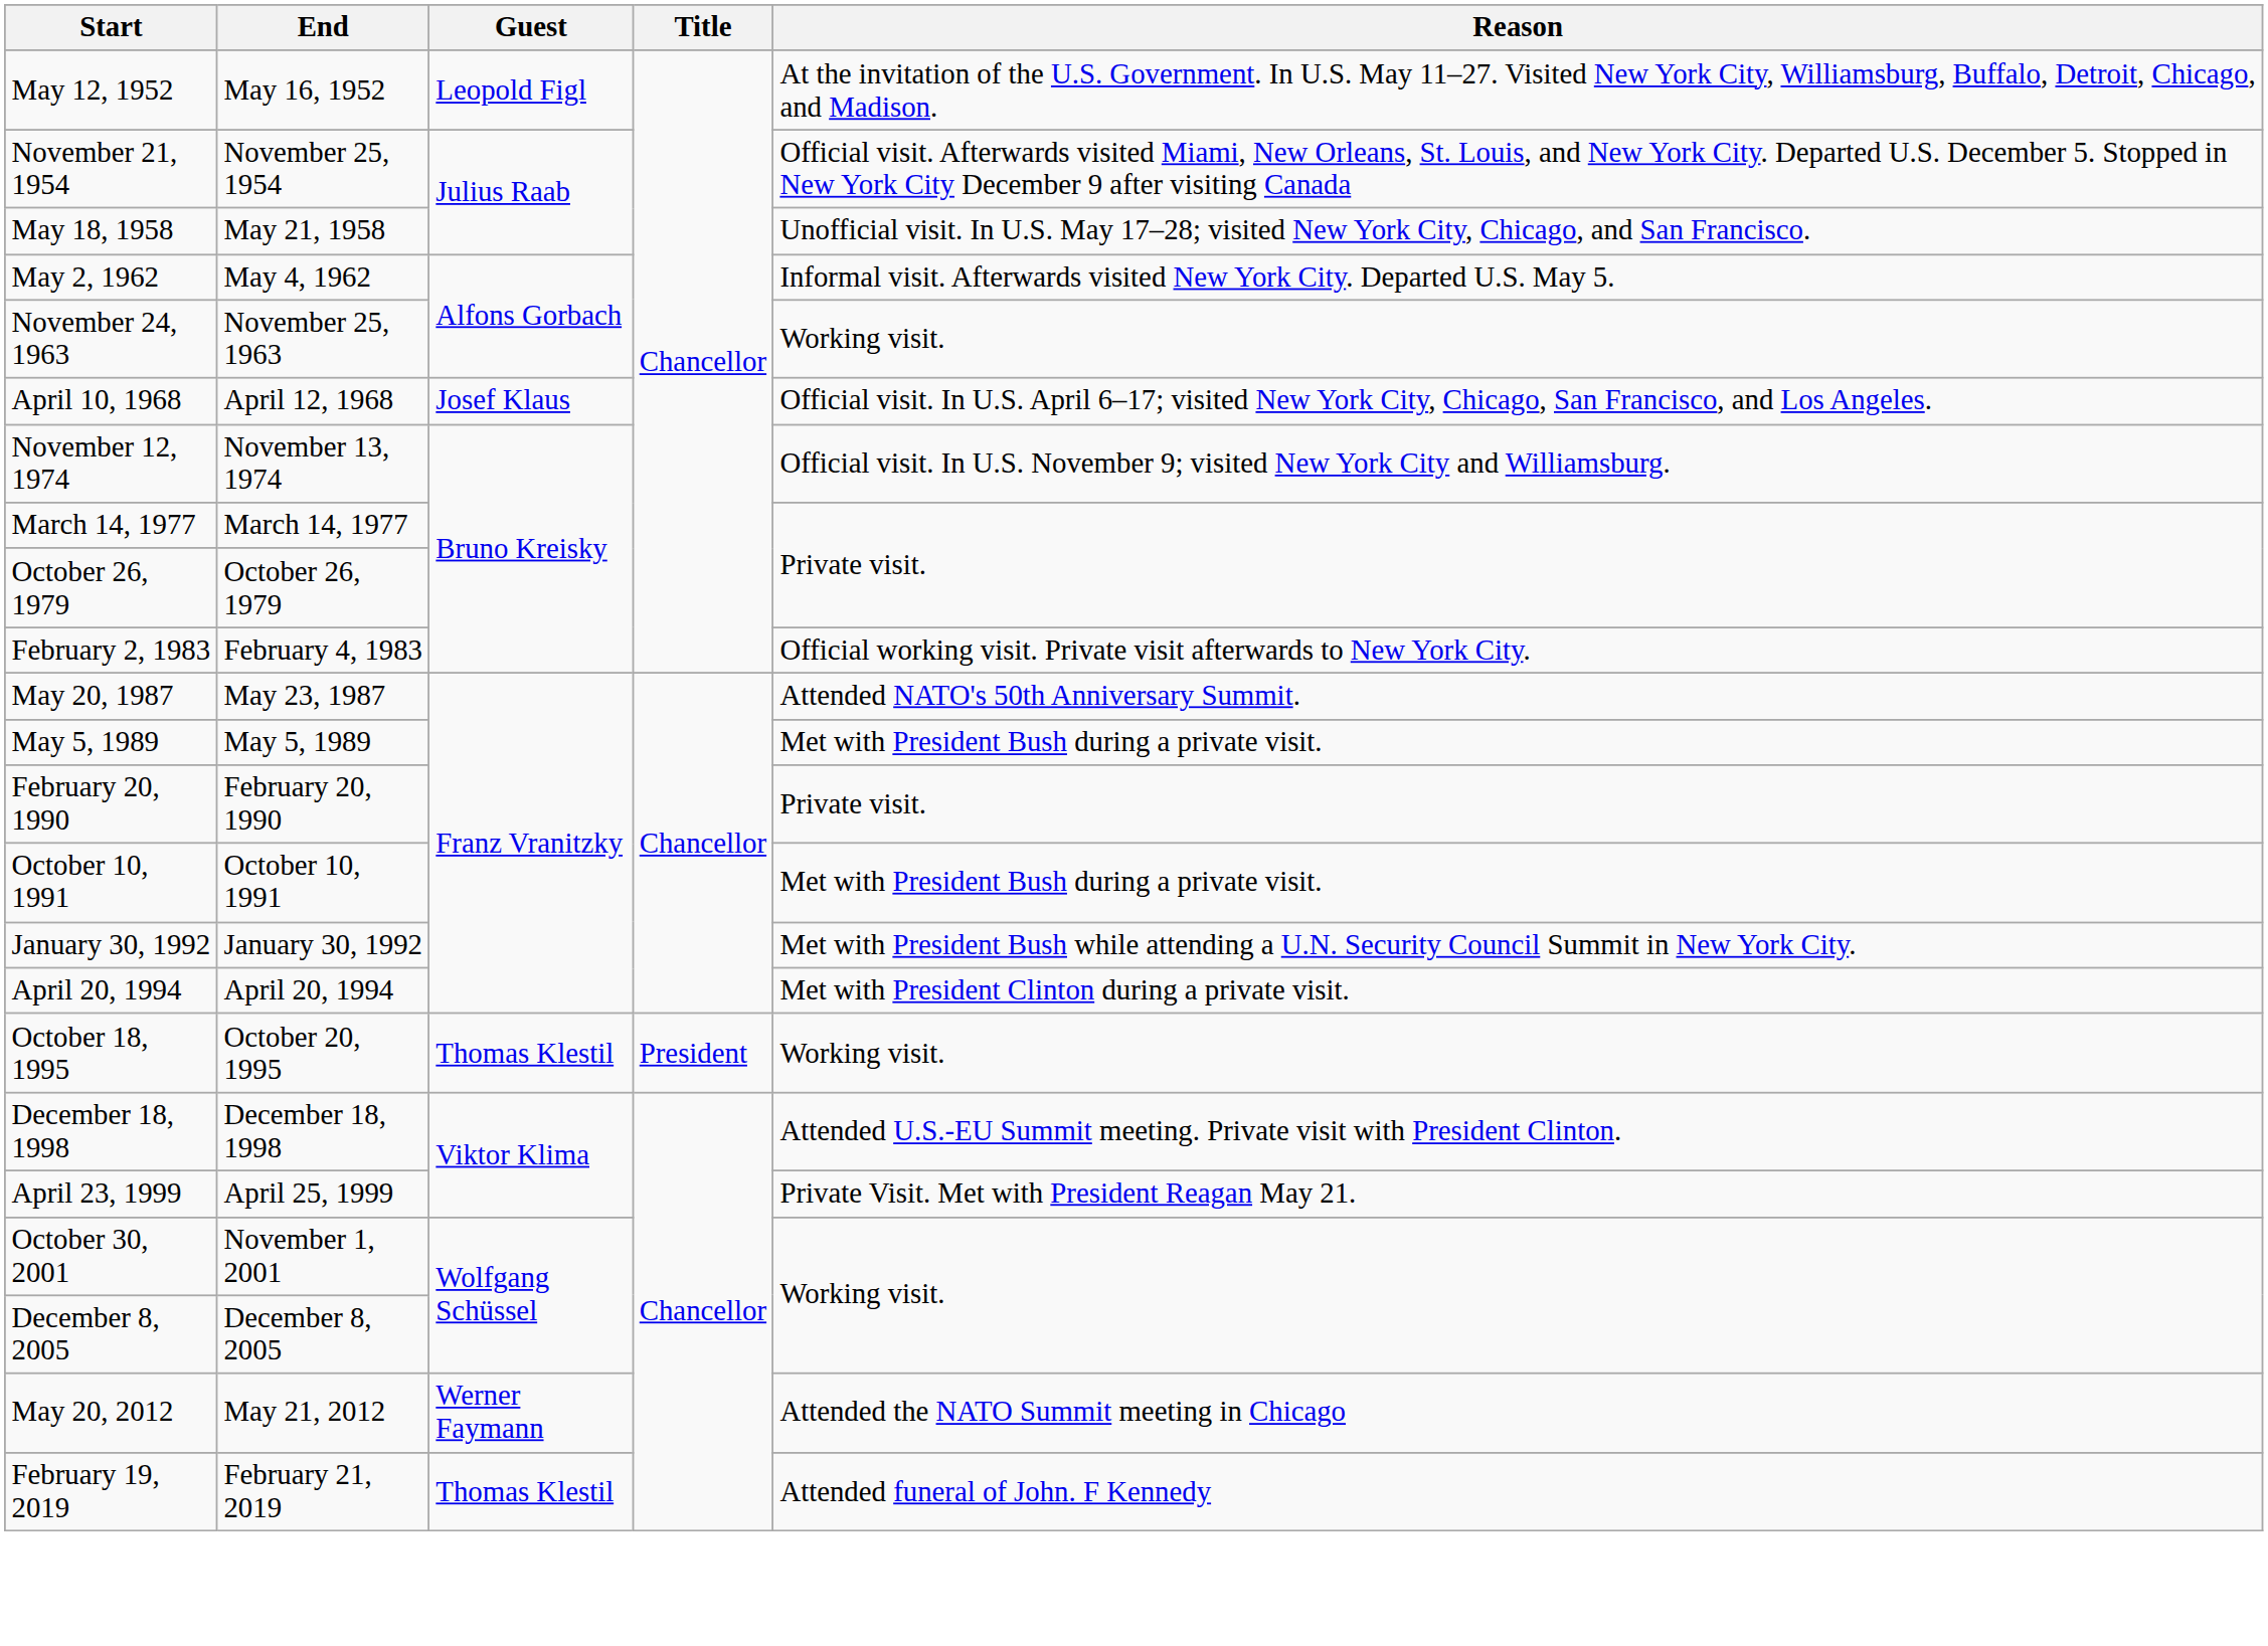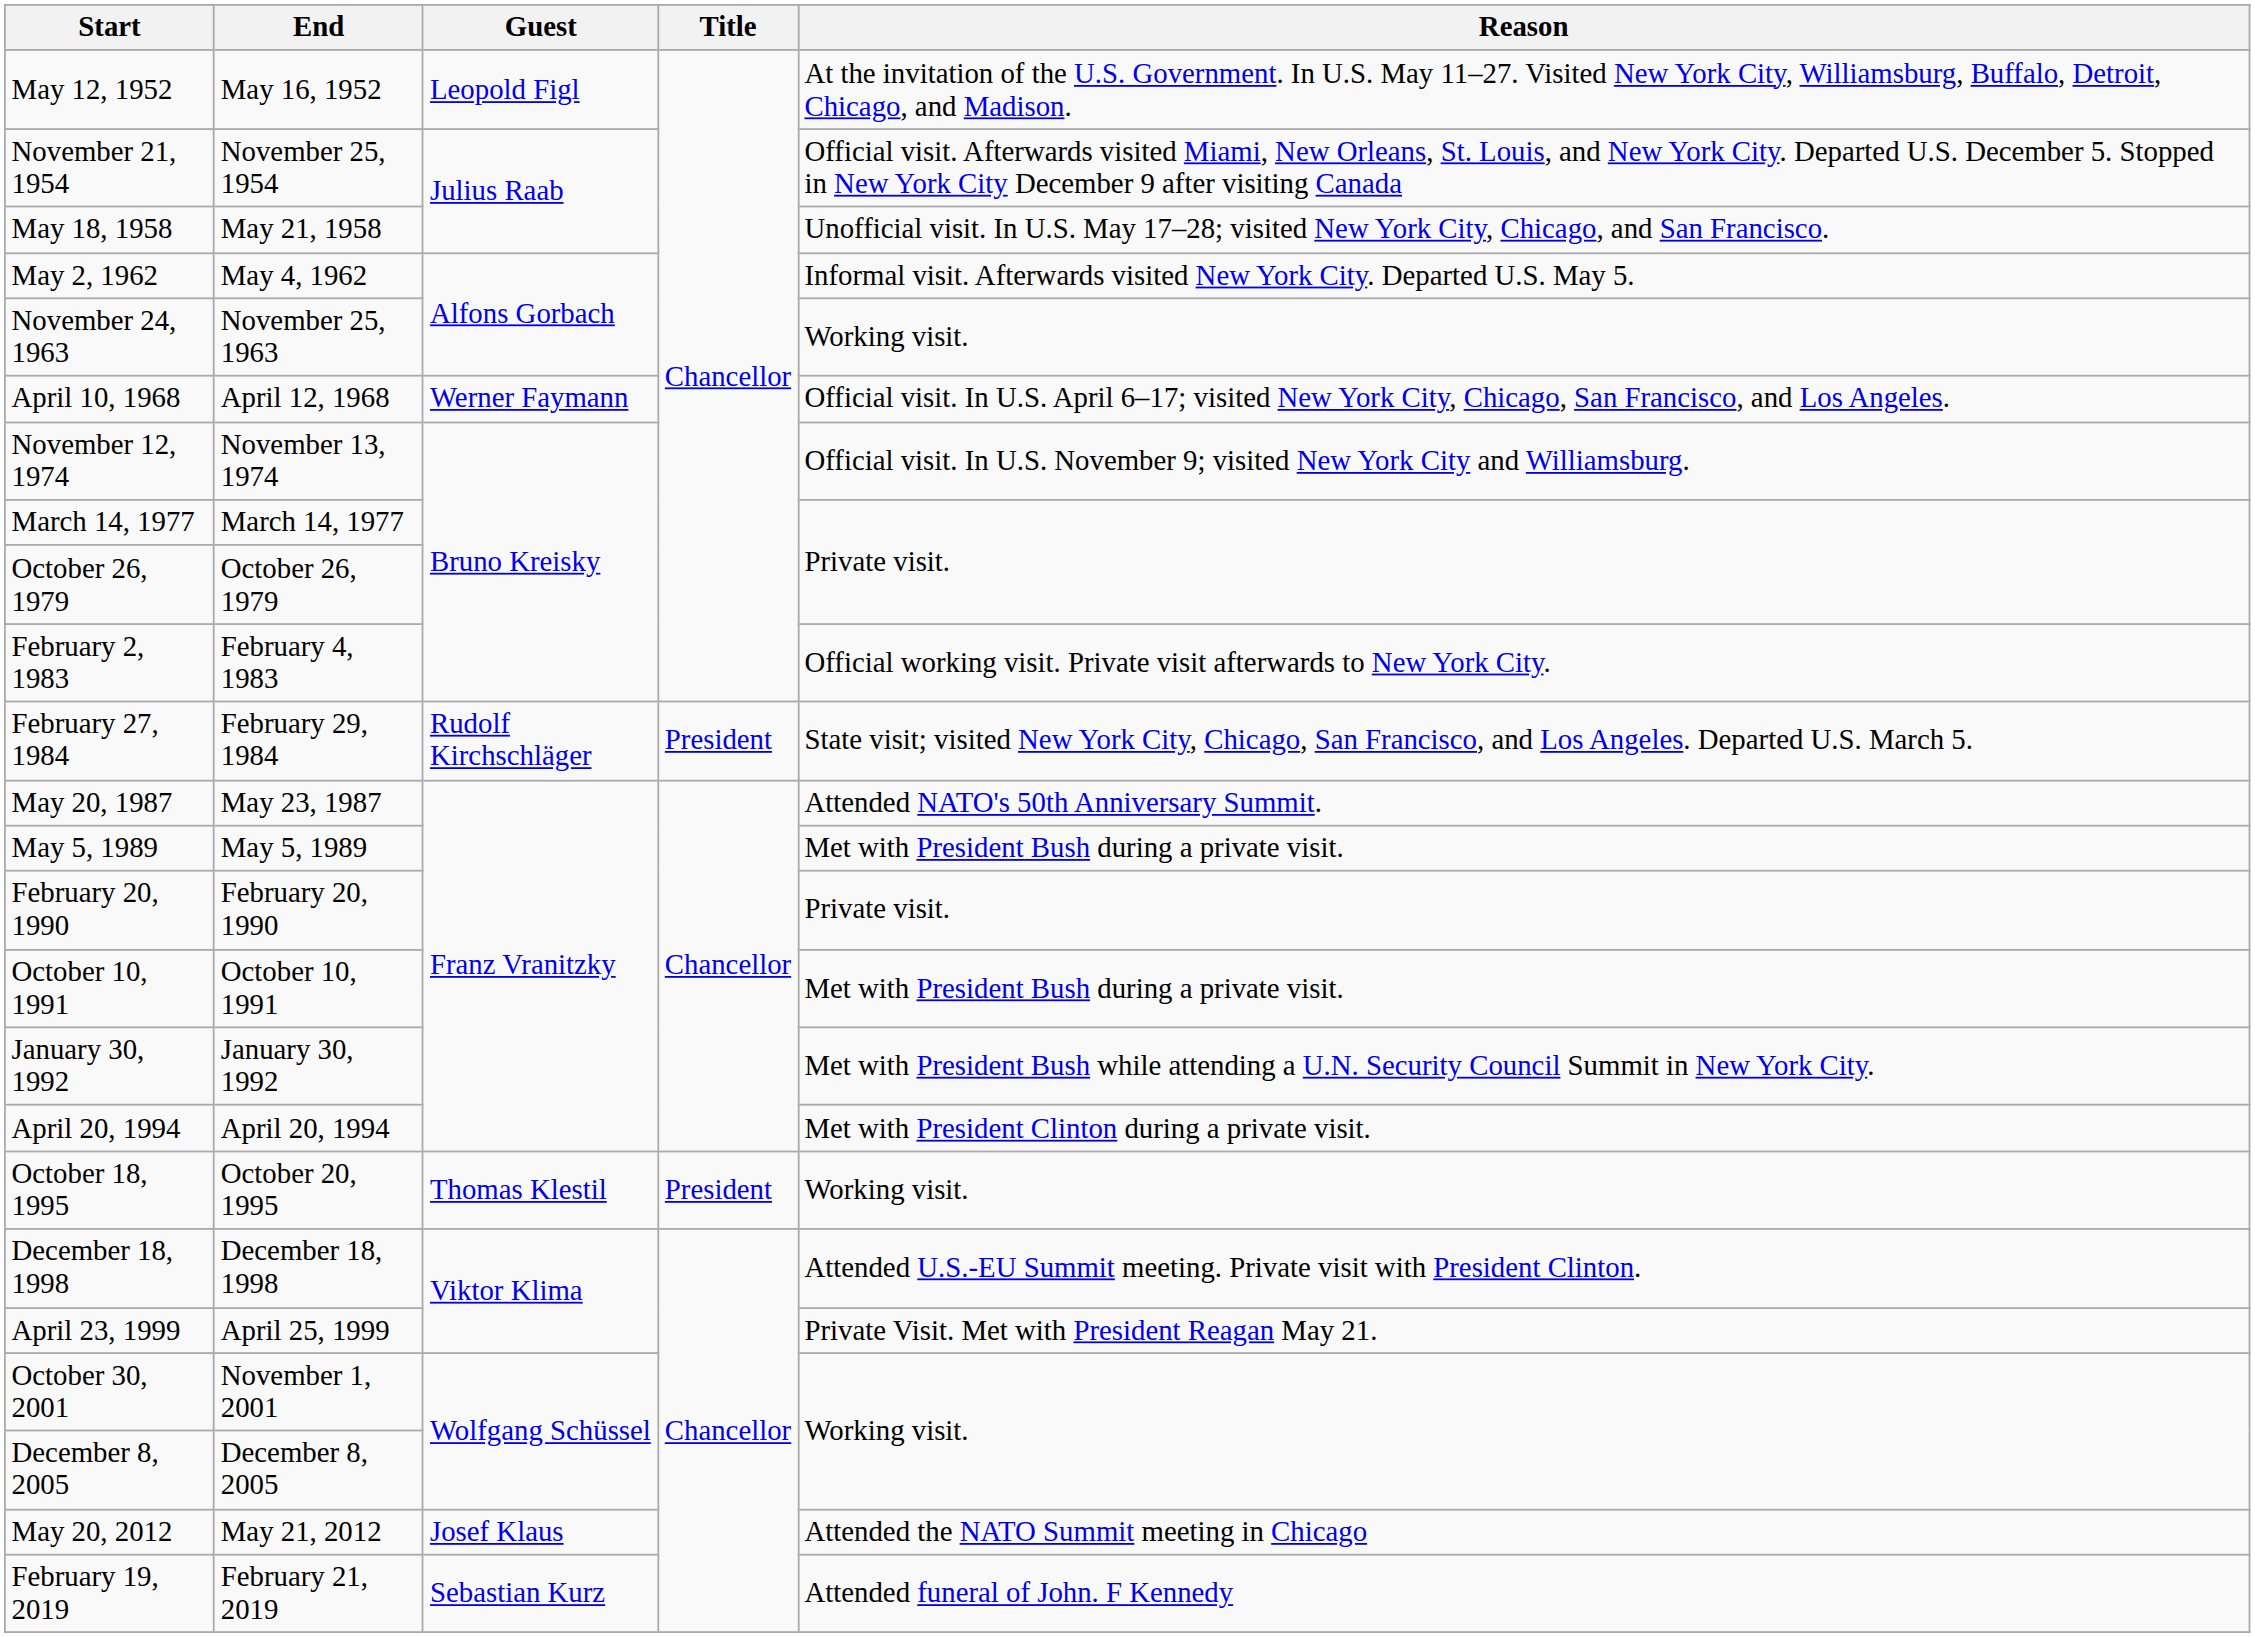April 10, 1968 | Guest: Josef Klaus -> Werner Faymann
+ row: February 27, 1984 | February 29, 1984 | Rudolf Kirchschläger | President | State visit; visited New York City, Chicago, San Francisco, and Los Angeles. Departed U.S. March 5.
May 20, 2012 | Guest: Werner Faymann -> Josef Klaus
February 19, 2019 | Guest: Thomas Klestil -> Sebastian Kurz
